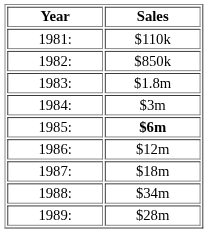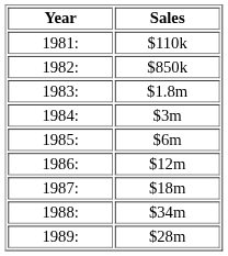1985: | Sales: bold -> normal
